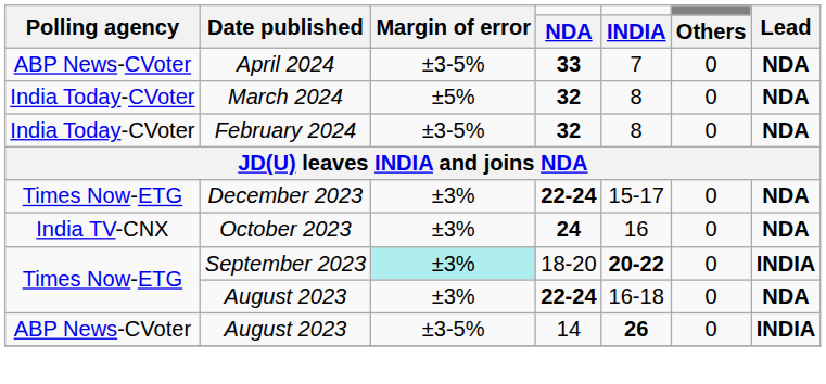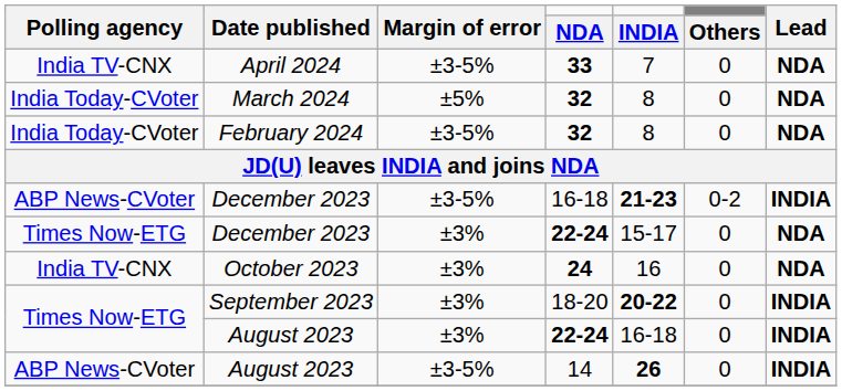April 2024 | Polling agency: ABP News-CVoter -> India TV-CNX
+ row: ABP News-CVoter | December 2023 | ±3-5% | 16-18 | 21-23 | 0-2 | INDIA
September 2023 | Margin of error: paleturquoise background -> no background
August 2023 / 22-24 | Lead: NDA -> INDIA
